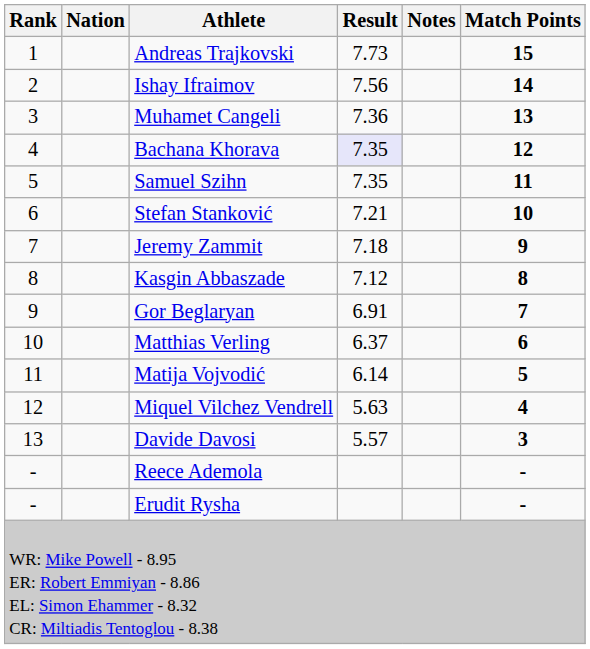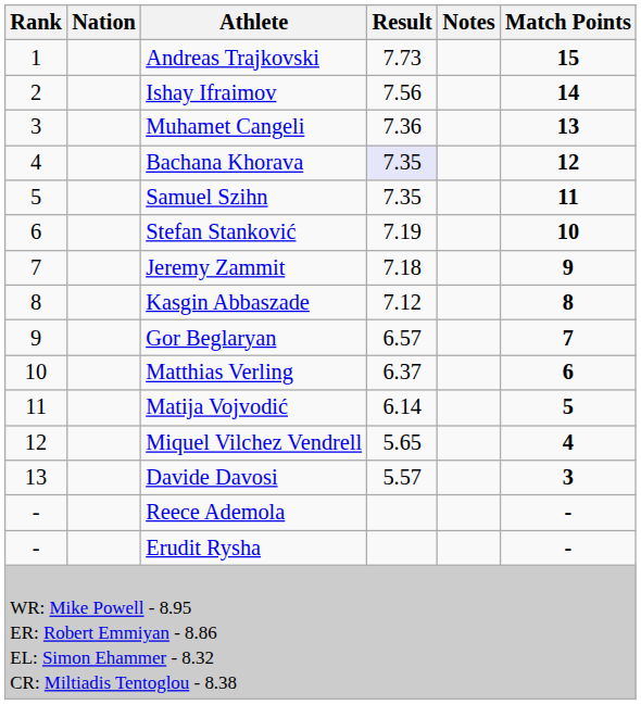Stefan Stanković | Result: 7.21 -> 7.19
Gor Beglaryan | Result: 6.91 -> 6.57
Miquel Vilchez Vendrell | Result: 5.63 -> 5.65
